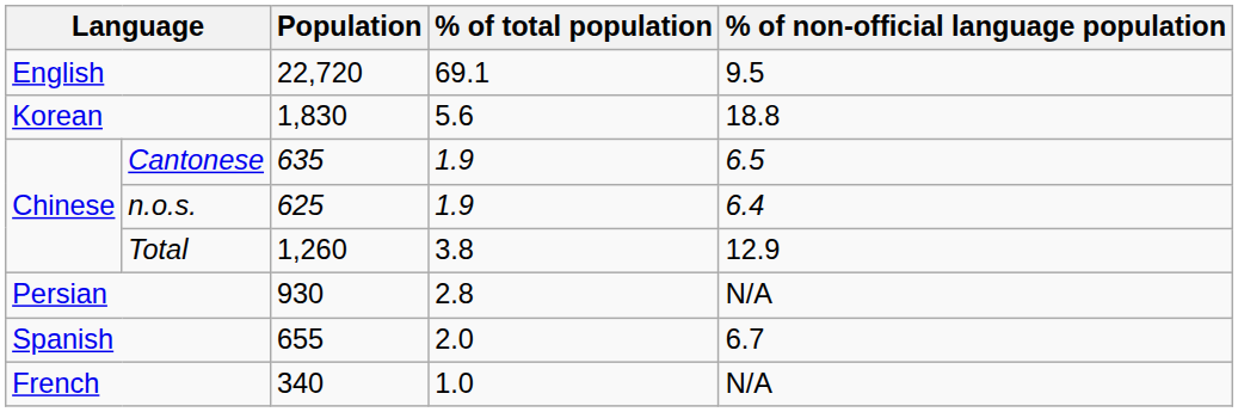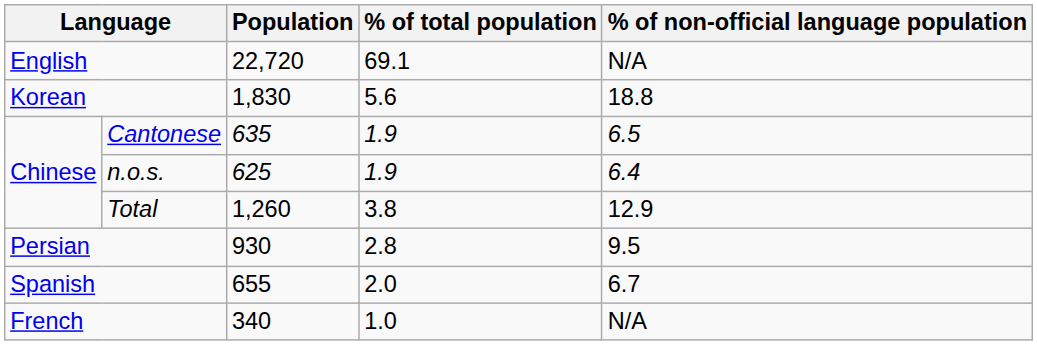English | % of non-official language population: 9.5 -> N/A
Persian | % of non-official language population: N/A -> 9.5
